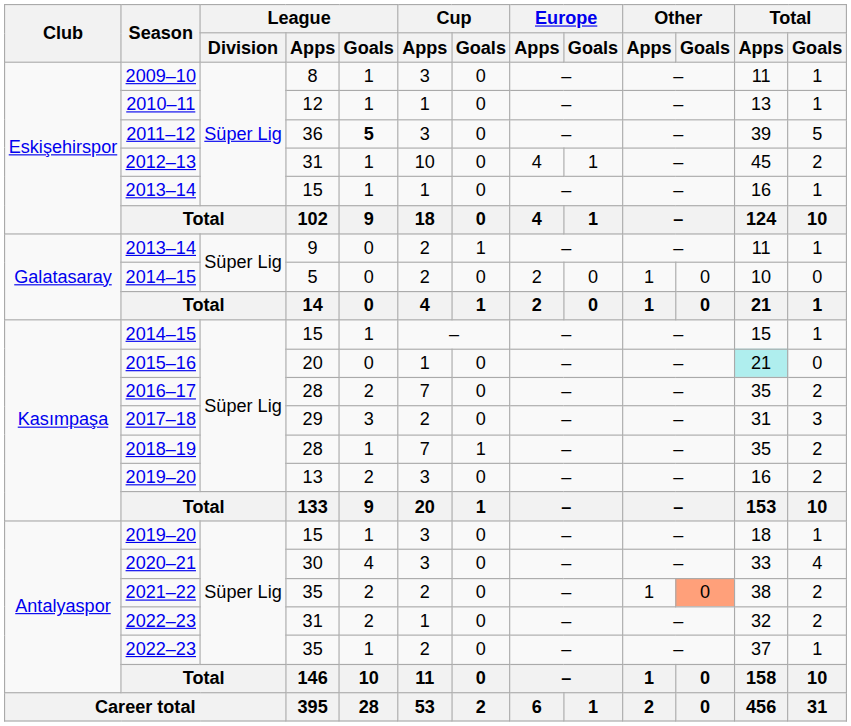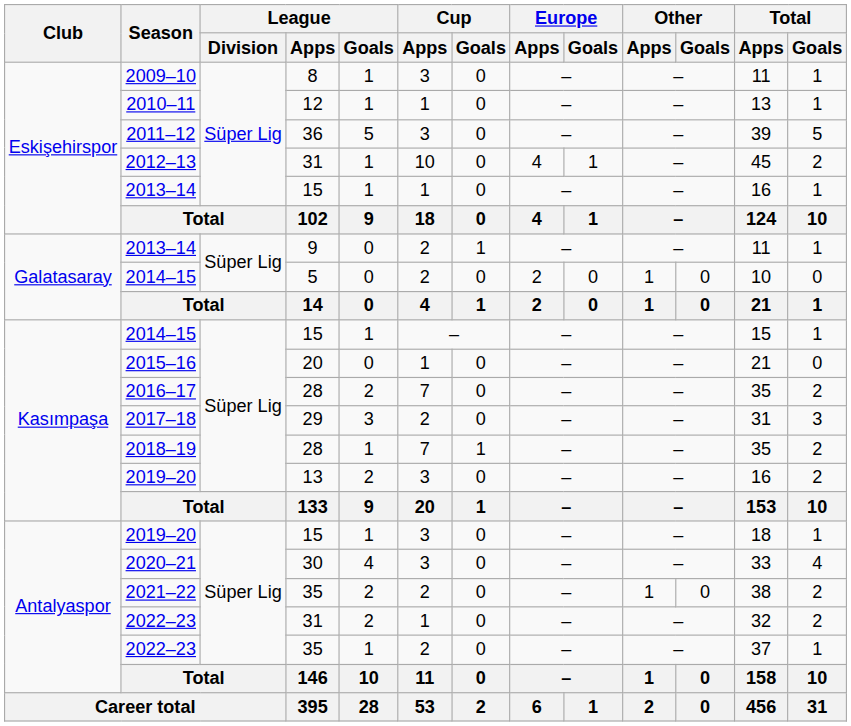2011–12 | League / Goals: bold -> normal
2015–16 | Total / Apps: paleturquoise background -> no background
2021–22 | Other / Goals: lightsalmon background -> no background
